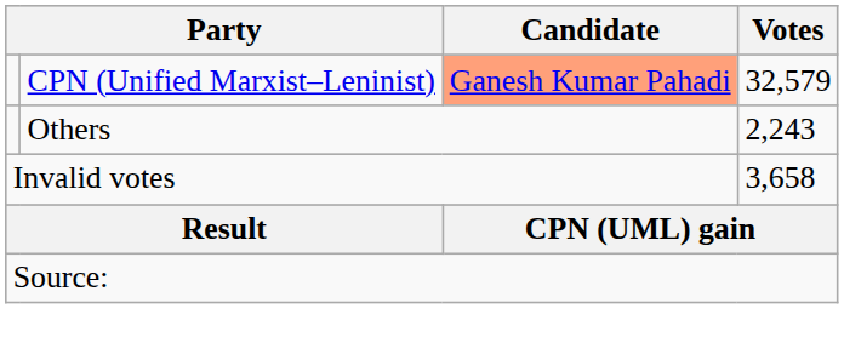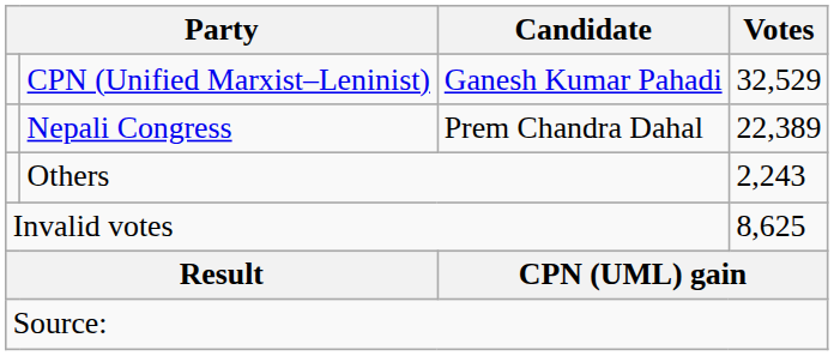CPN (Unified Marxist–Leninist) | Candidate: lightsalmon background -> no background
CPN (Unified Marxist–Leninist) | Votes: 32,579 -> 32,529
+ row: Nepali Congress | Prem Chandra Dahal | 22,389
Invalid votes | Votes: 3,658 -> 8,625
